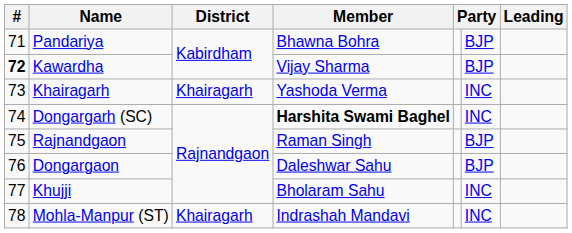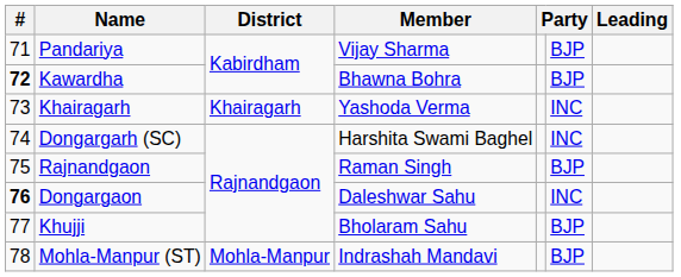Pandariya | Member: Bhawna Bohra -> Vijay Sharma
Kawardha | Member: Vijay Sharma -> Bhawna Bohra
Dongargarh (SC) | Member: bold -> normal
Dongargaon | #: normal -> bold
Dongargaon | column 6: BJP -> INC
Khujji | column 6: INC -> BJP
Mohla-Manpur (ST) | District: Khairagarh -> Mohla-Manpur
Mohla-Manpur (ST) | column 6: INC -> BJP
